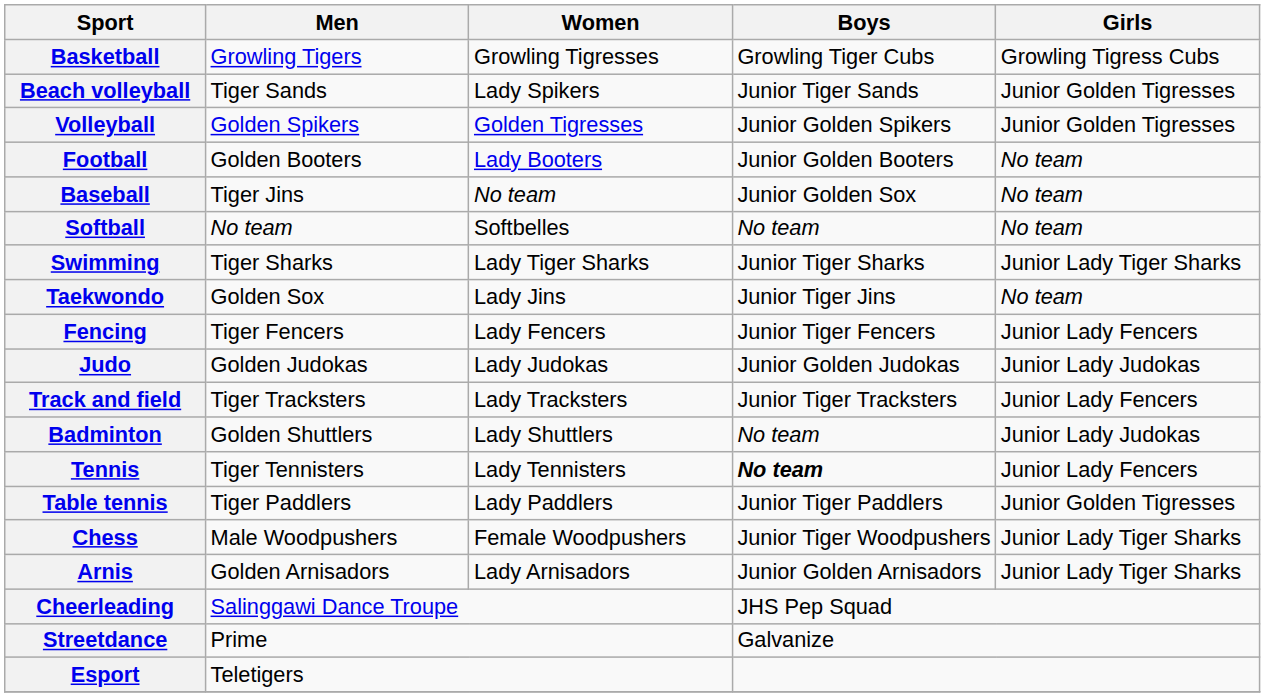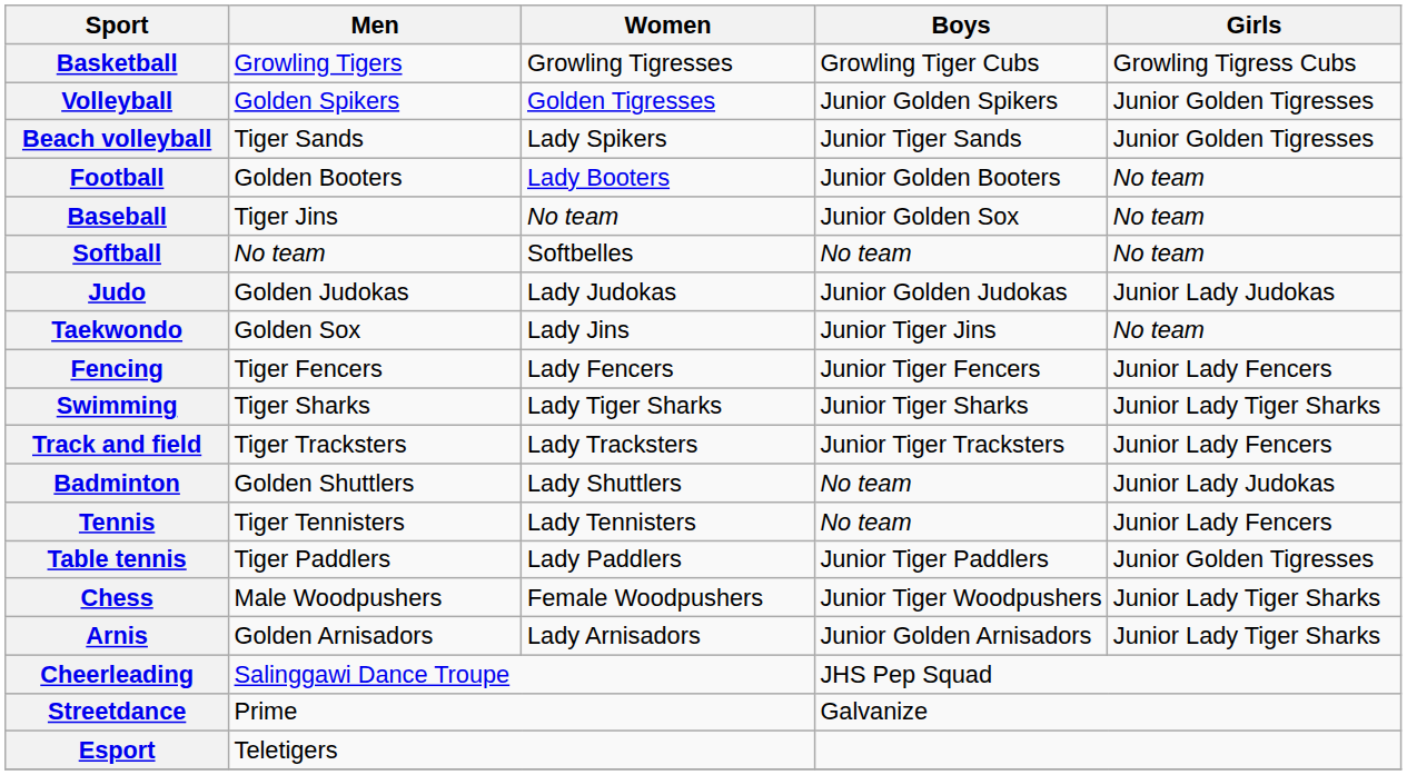rows swapped: Volleyball <-> Beach volleyball
rows swapped: Judo <-> Swimming
Tennis | Boys: bold -> normal
